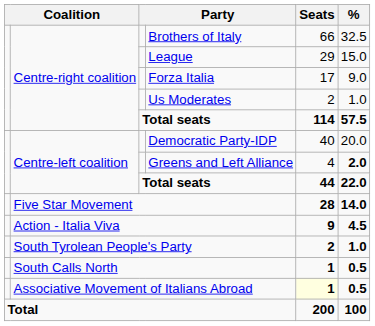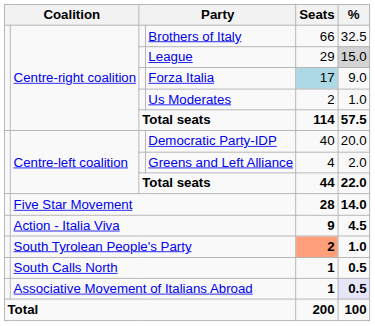League | %: no background -> lightgrey background
Forza Italia | Seats: no background -> lightblue background
Greens and Left Alliance | %: bold -> normal
South Tyrolean People's Party | Seats: no background -> lightsalmon background
Associative Movement of Italians Abroad | Seats: lightyellow background -> no background
Associative Movement of Italians Abroad | %: no background -> lavender background
